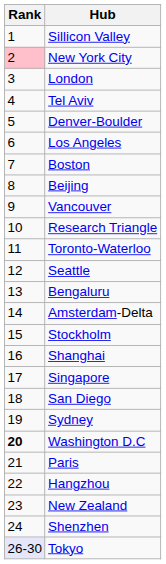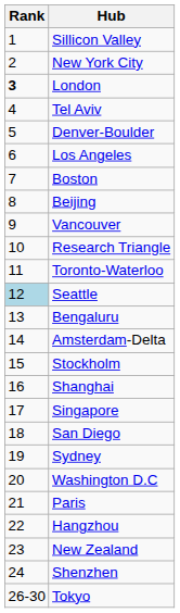New York City | Rank: pink background -> no background
London | Rank: normal -> bold
Seattle | Rank: no background -> lightblue background
Washington D.C | Rank: bold -> normal
Tokyo | Rank: lavender background -> no background
